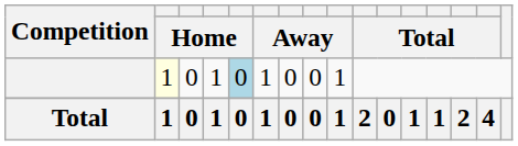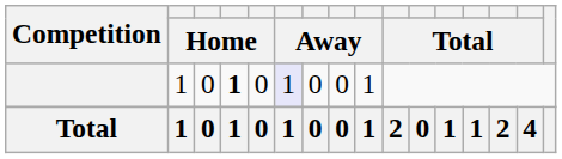row 3 | column 2: lightyellow background -> no background
row 3 | column 4: normal -> bold
row 3 | column 5: lightblue background -> no background
row 3 | column 6: no background -> lavender background
